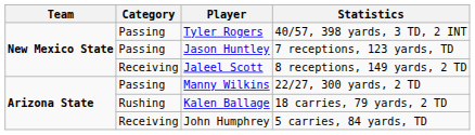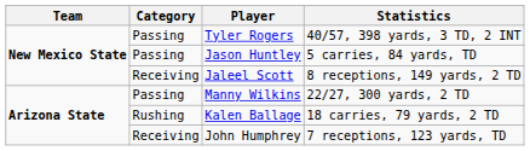Jason Huntley | Statistics: 7 receptions, 123 yards, TD -> 5 carries, 84 yards, TD
John Humphrey | Statistics: 5 carries, 84 yards, TD -> 7 receptions, 123 yards, TD
